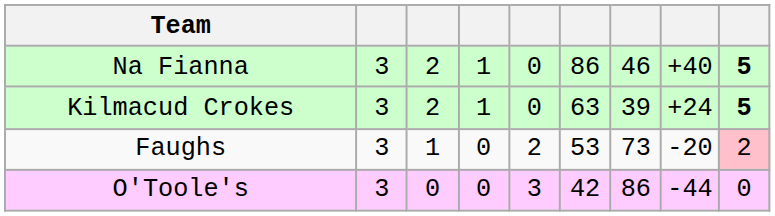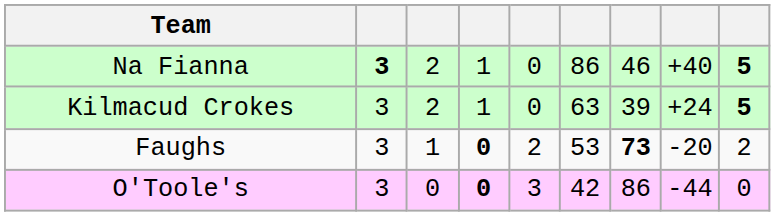Na Fianna | column 2: normal -> bold
Faughs | column 4: normal -> bold
Faughs | column 7: normal -> bold
Faughs | column 9: pink background -> no background
O'Toole's | column 4: normal -> bold
